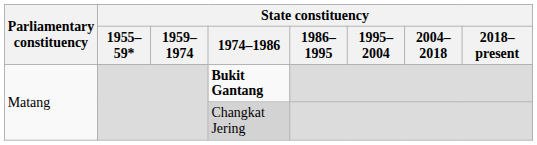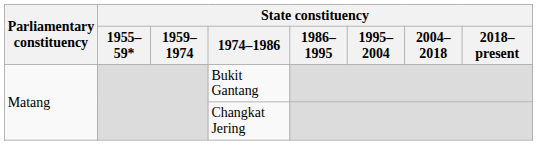Bukit Gantang | State constituency / 1974–1986: bold -> normal
Changkat Jering | State constituency / 1974–1986: lightgrey background -> no background
